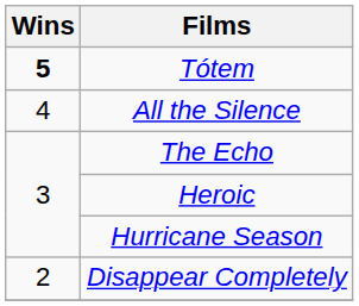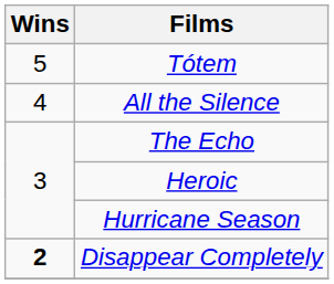Tótem | Wins: bold -> normal
Disappear Completely | Wins: normal -> bold
